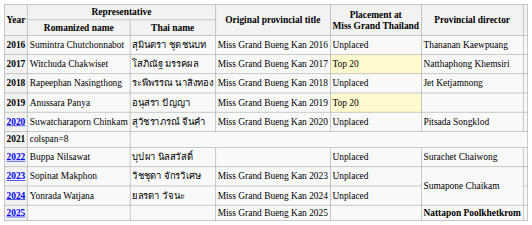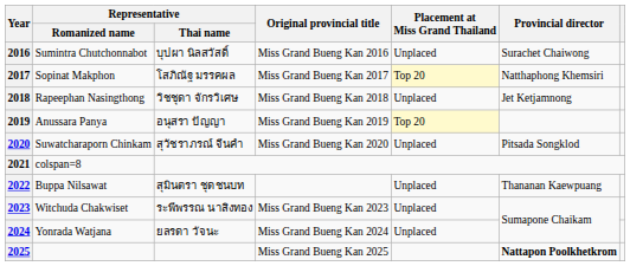2016 | Representative / Thai name: สุมินตรา ชุดชนบท -> บุปผา นิลสวัสดิ์
2016 | Provincial director: Thananan Kaewpuang -> Surachet Chaiwong
2017 | Representative / Romanized name: Witchuda Chakwiset -> Sopinat Makphon
2018 | Representative / Thai name: ระพีพรรณ นาสิงทอง -> วิชชุดา จักรวิเศษ
2022 | Representative / Thai name: บุปผา นิลสวัสดิ์ -> สุมินตรา ชุดชนบท
2022 | Provincial director: Surachet Chaiwong -> Thananan Kaewpuang
2023 | Representative / Romanized name: Sopinat Makphon -> Witchuda Chakwiset
2023 | Representative / Thai name: วิชชุดา จักรวิเศษ -> ระพีพรรณ นาสิงทอง
